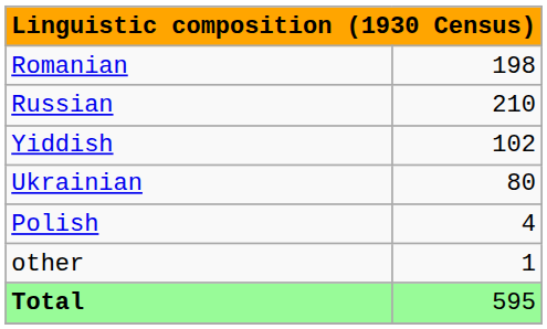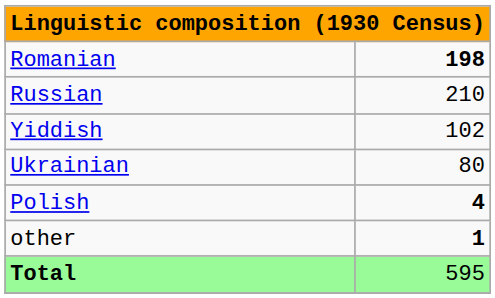Romanian | column 2: normal -> bold
Polish | column 2: normal -> bold
other | column 2: normal -> bold
